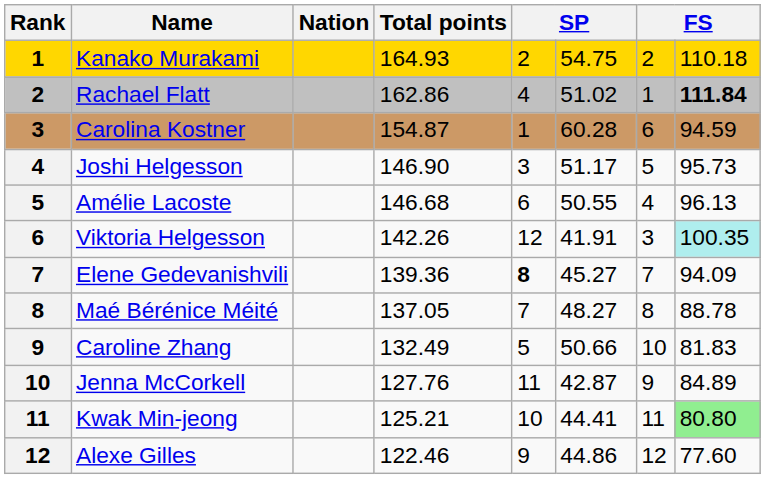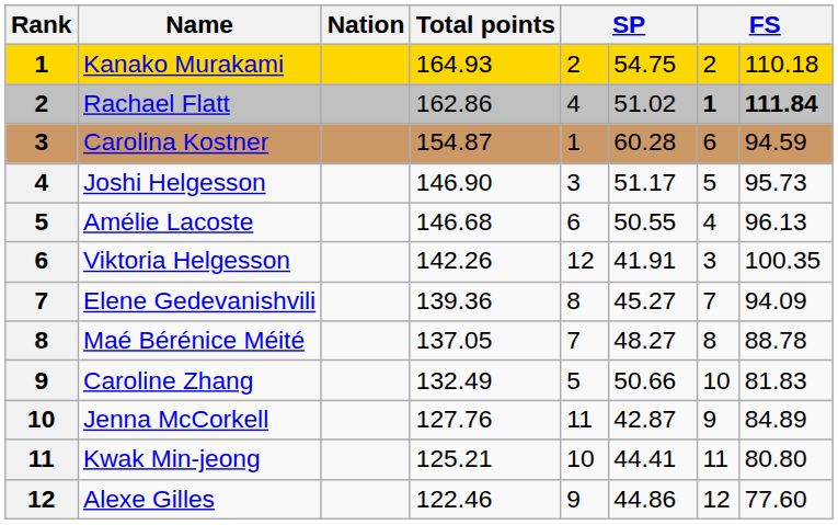Rachael Flatt | column 7: normal -> bold
Viktoria Helgesson | column 8: paleturquoise background -> no background
Elene Gedevanishvili | column 5: bold -> normal
Kwak Min-jeong | column 8: lightgreen background -> no background
